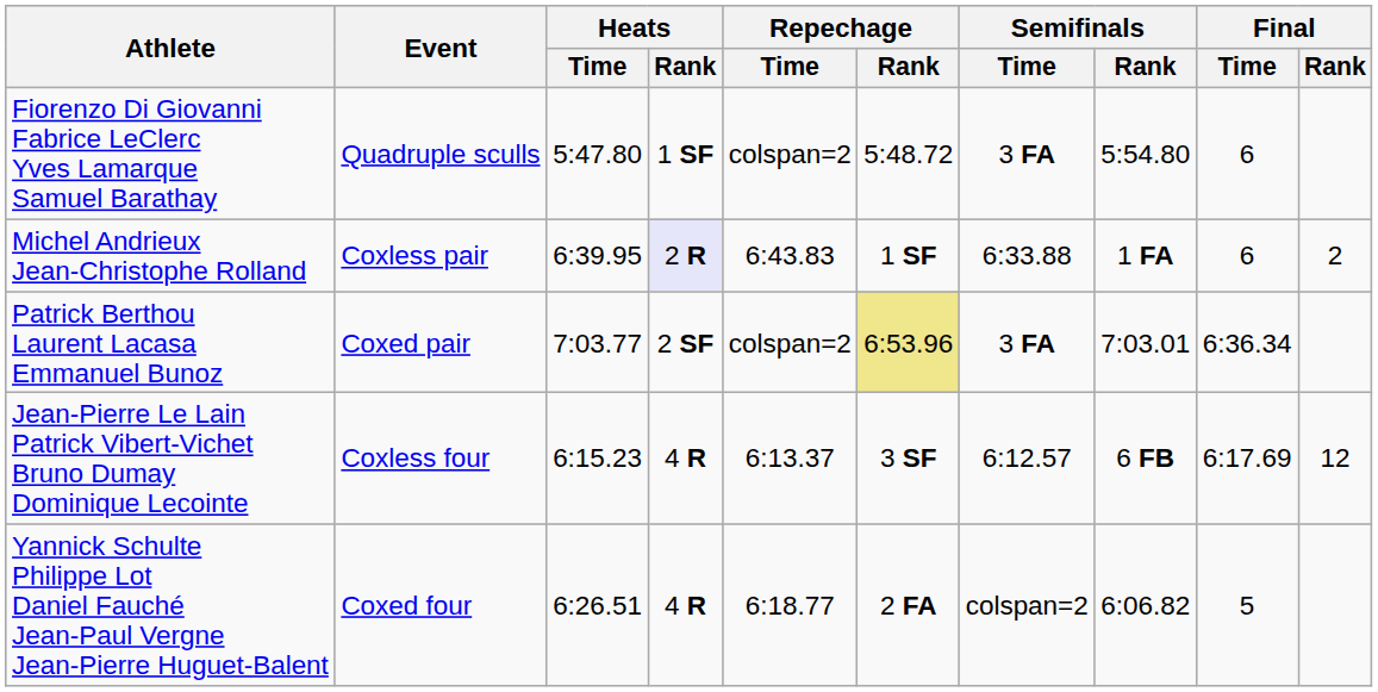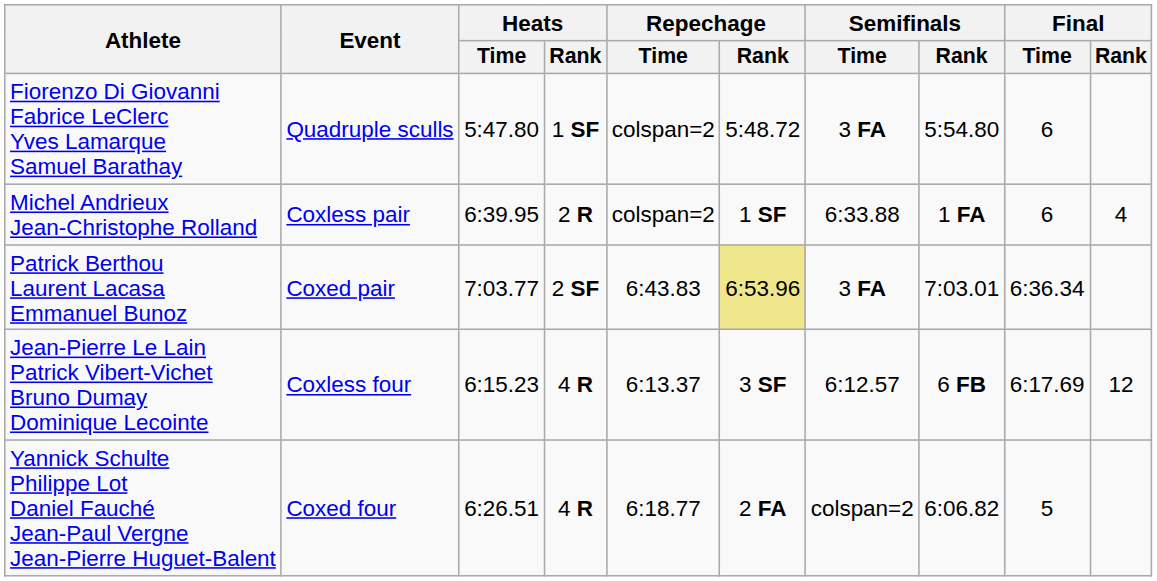Michel Andrieux Jean-Christophe Rolland | Heats / Rank: lavender background -> no background
Michel Andrieux Jean-Christophe Rolland | Repechage / Time: 6:43.83 -> colspan=2
Michel Andrieux Jean-Christophe Rolland | Final / Rank: 2 -> 4
Patrick Berthou Laurent Lacasa Emmanuel Bunoz | Repechage / Time: colspan=2 -> 6:43.83
